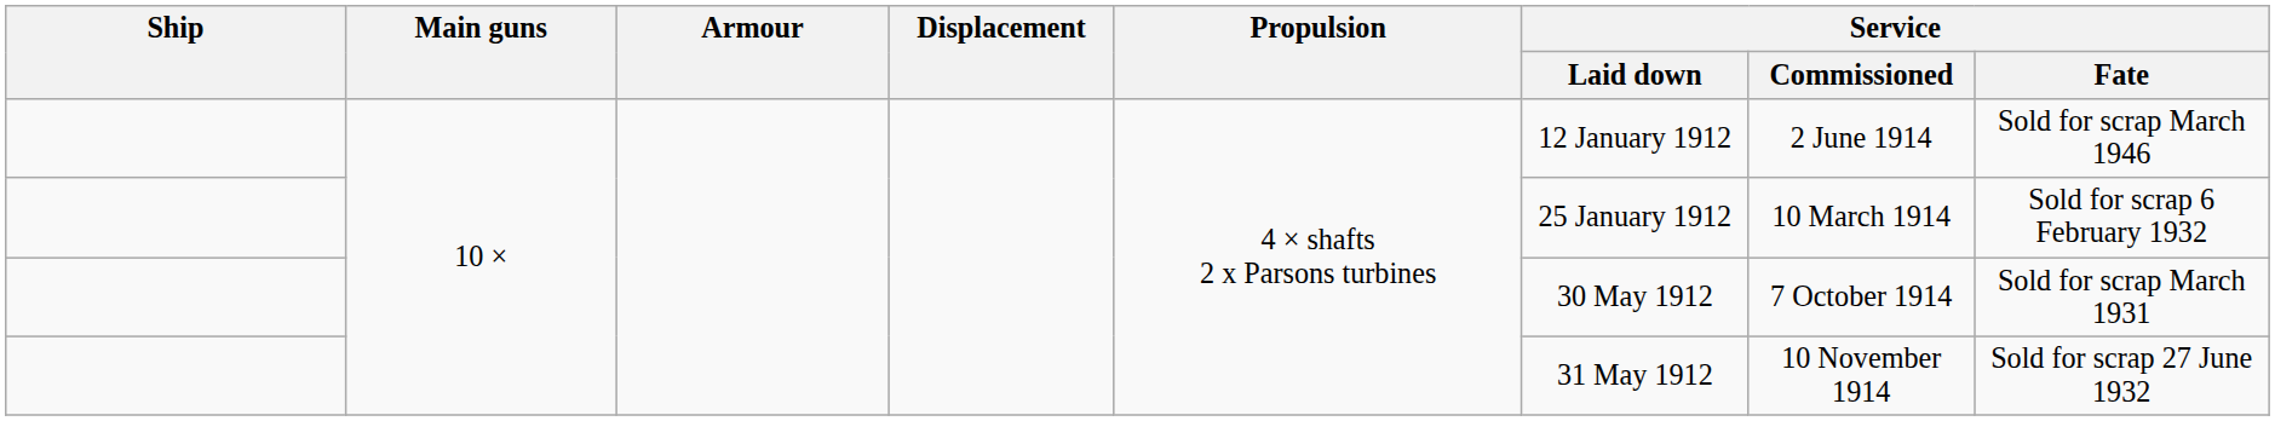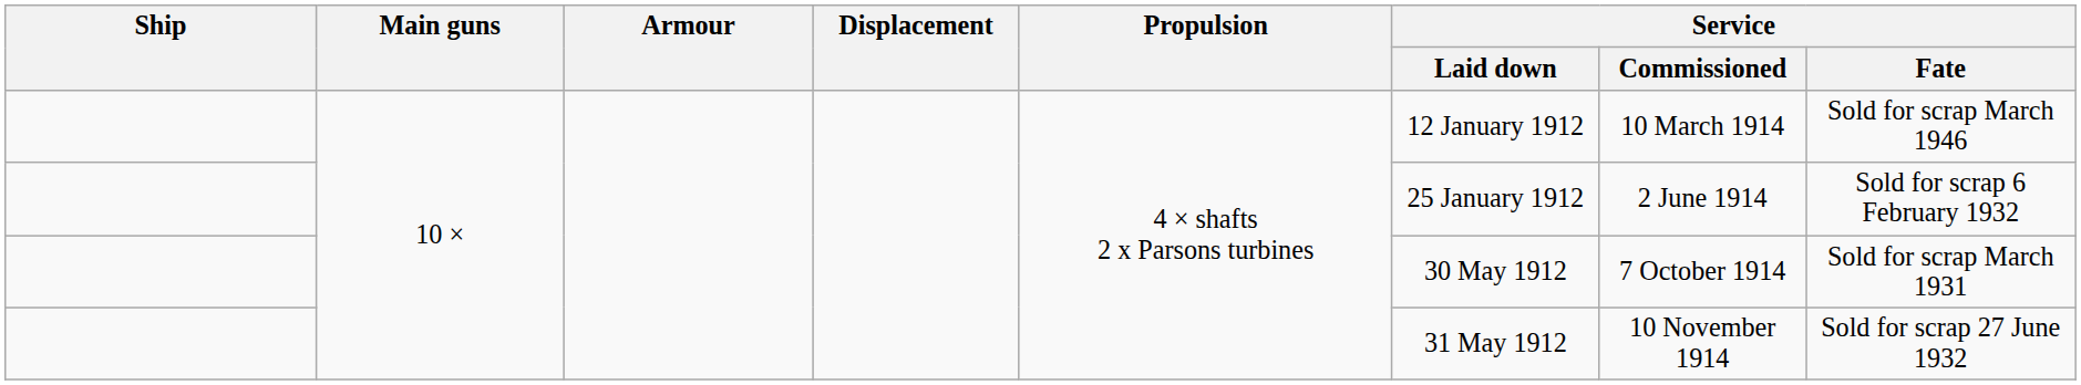row 3 | Service / Commissioned: 2 June 1914 -> 10 March 1914
row 4 | Service / Commissioned: 10 March 1914 -> 2 June 1914
